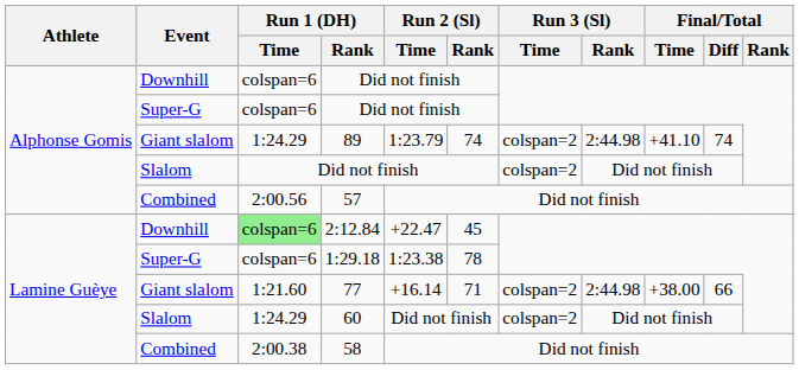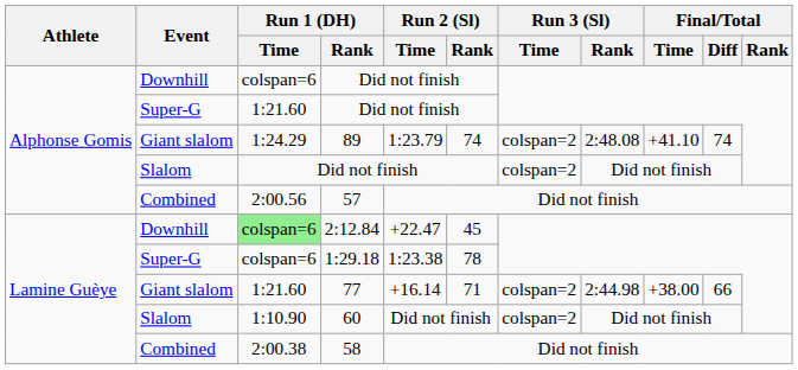Super-G / Did not finish | Run 1 (DH) / Time: colspan=6 -> 1:21.60
89 | Run 3 (Sl) / Rank: 2:44.98 -> 2:48.08
60 | Run 1 (DH) / Time: 1:24.29 -> 1:10.90
